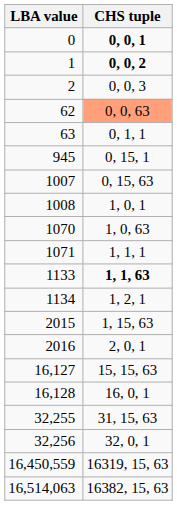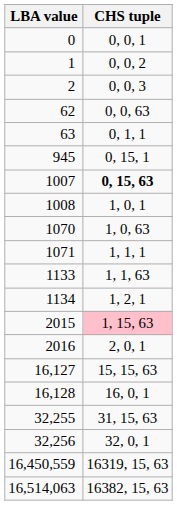0 | CHS tuple: bold -> normal
1 | CHS tuple: bold -> normal
62 | CHS tuple: lightsalmon background -> no background
1007 | CHS tuple: normal -> bold
1133 | CHS tuple: bold -> normal
2015 | CHS tuple: no background -> pink background
